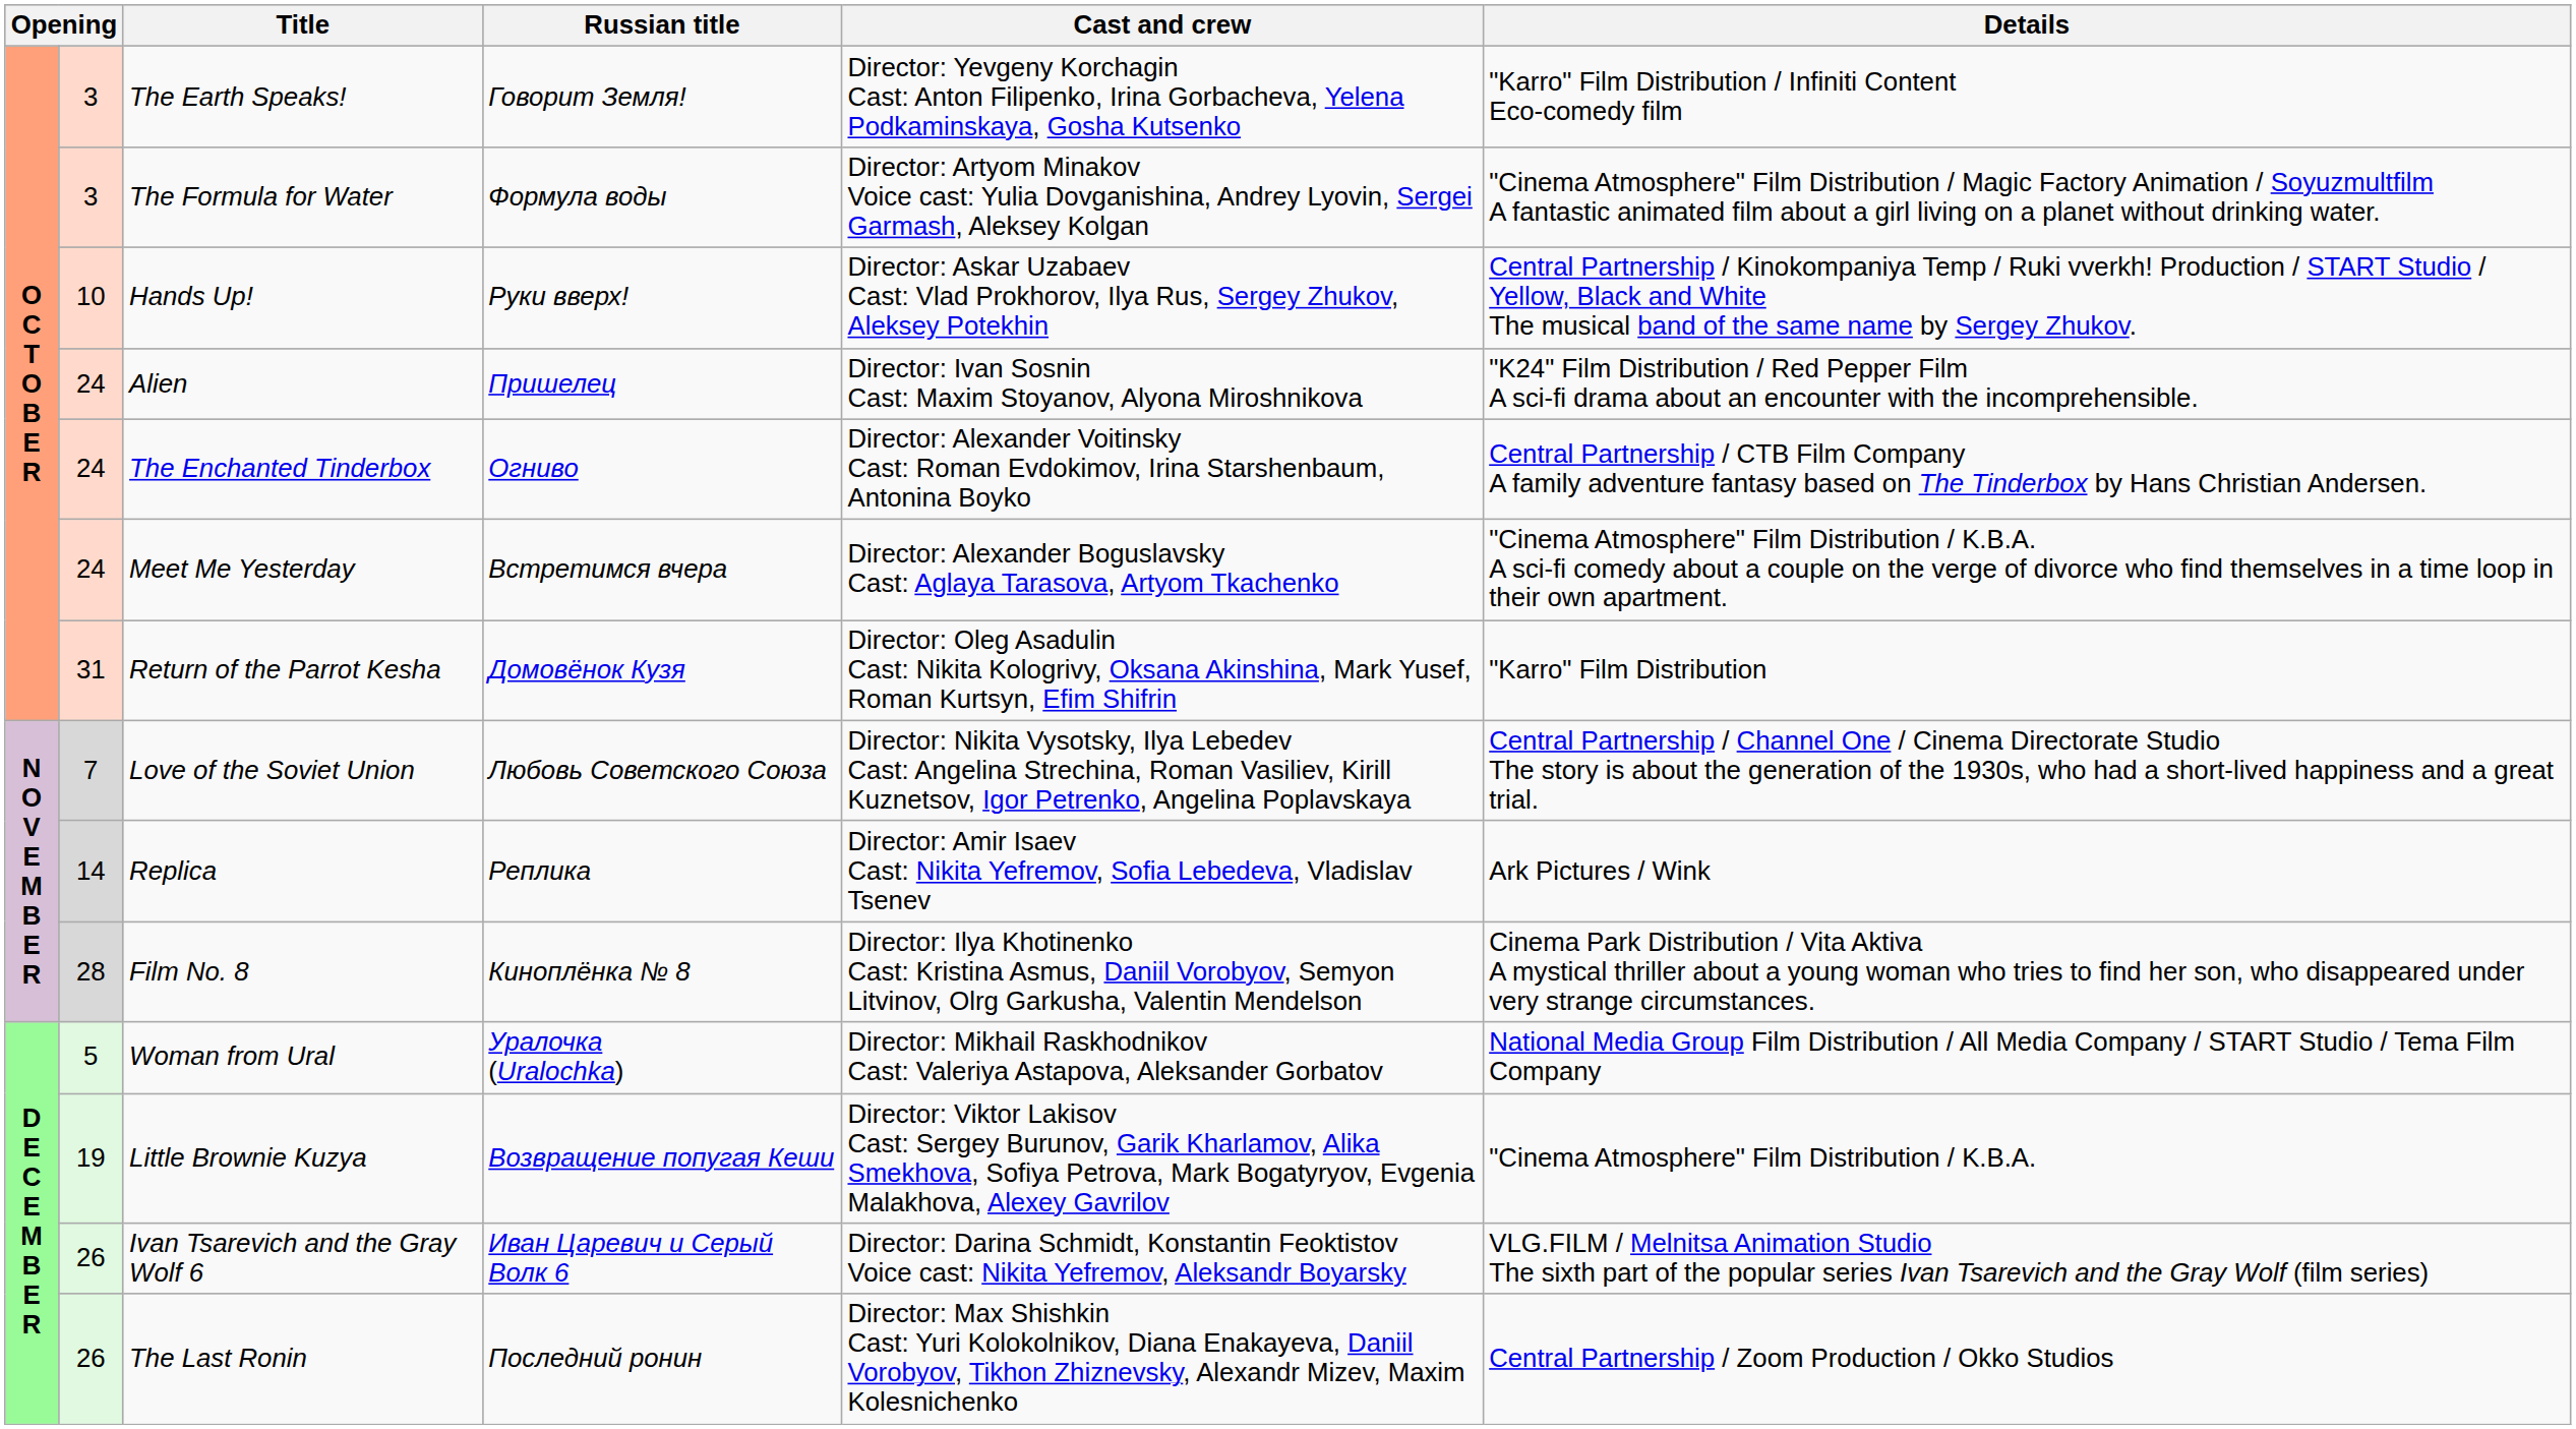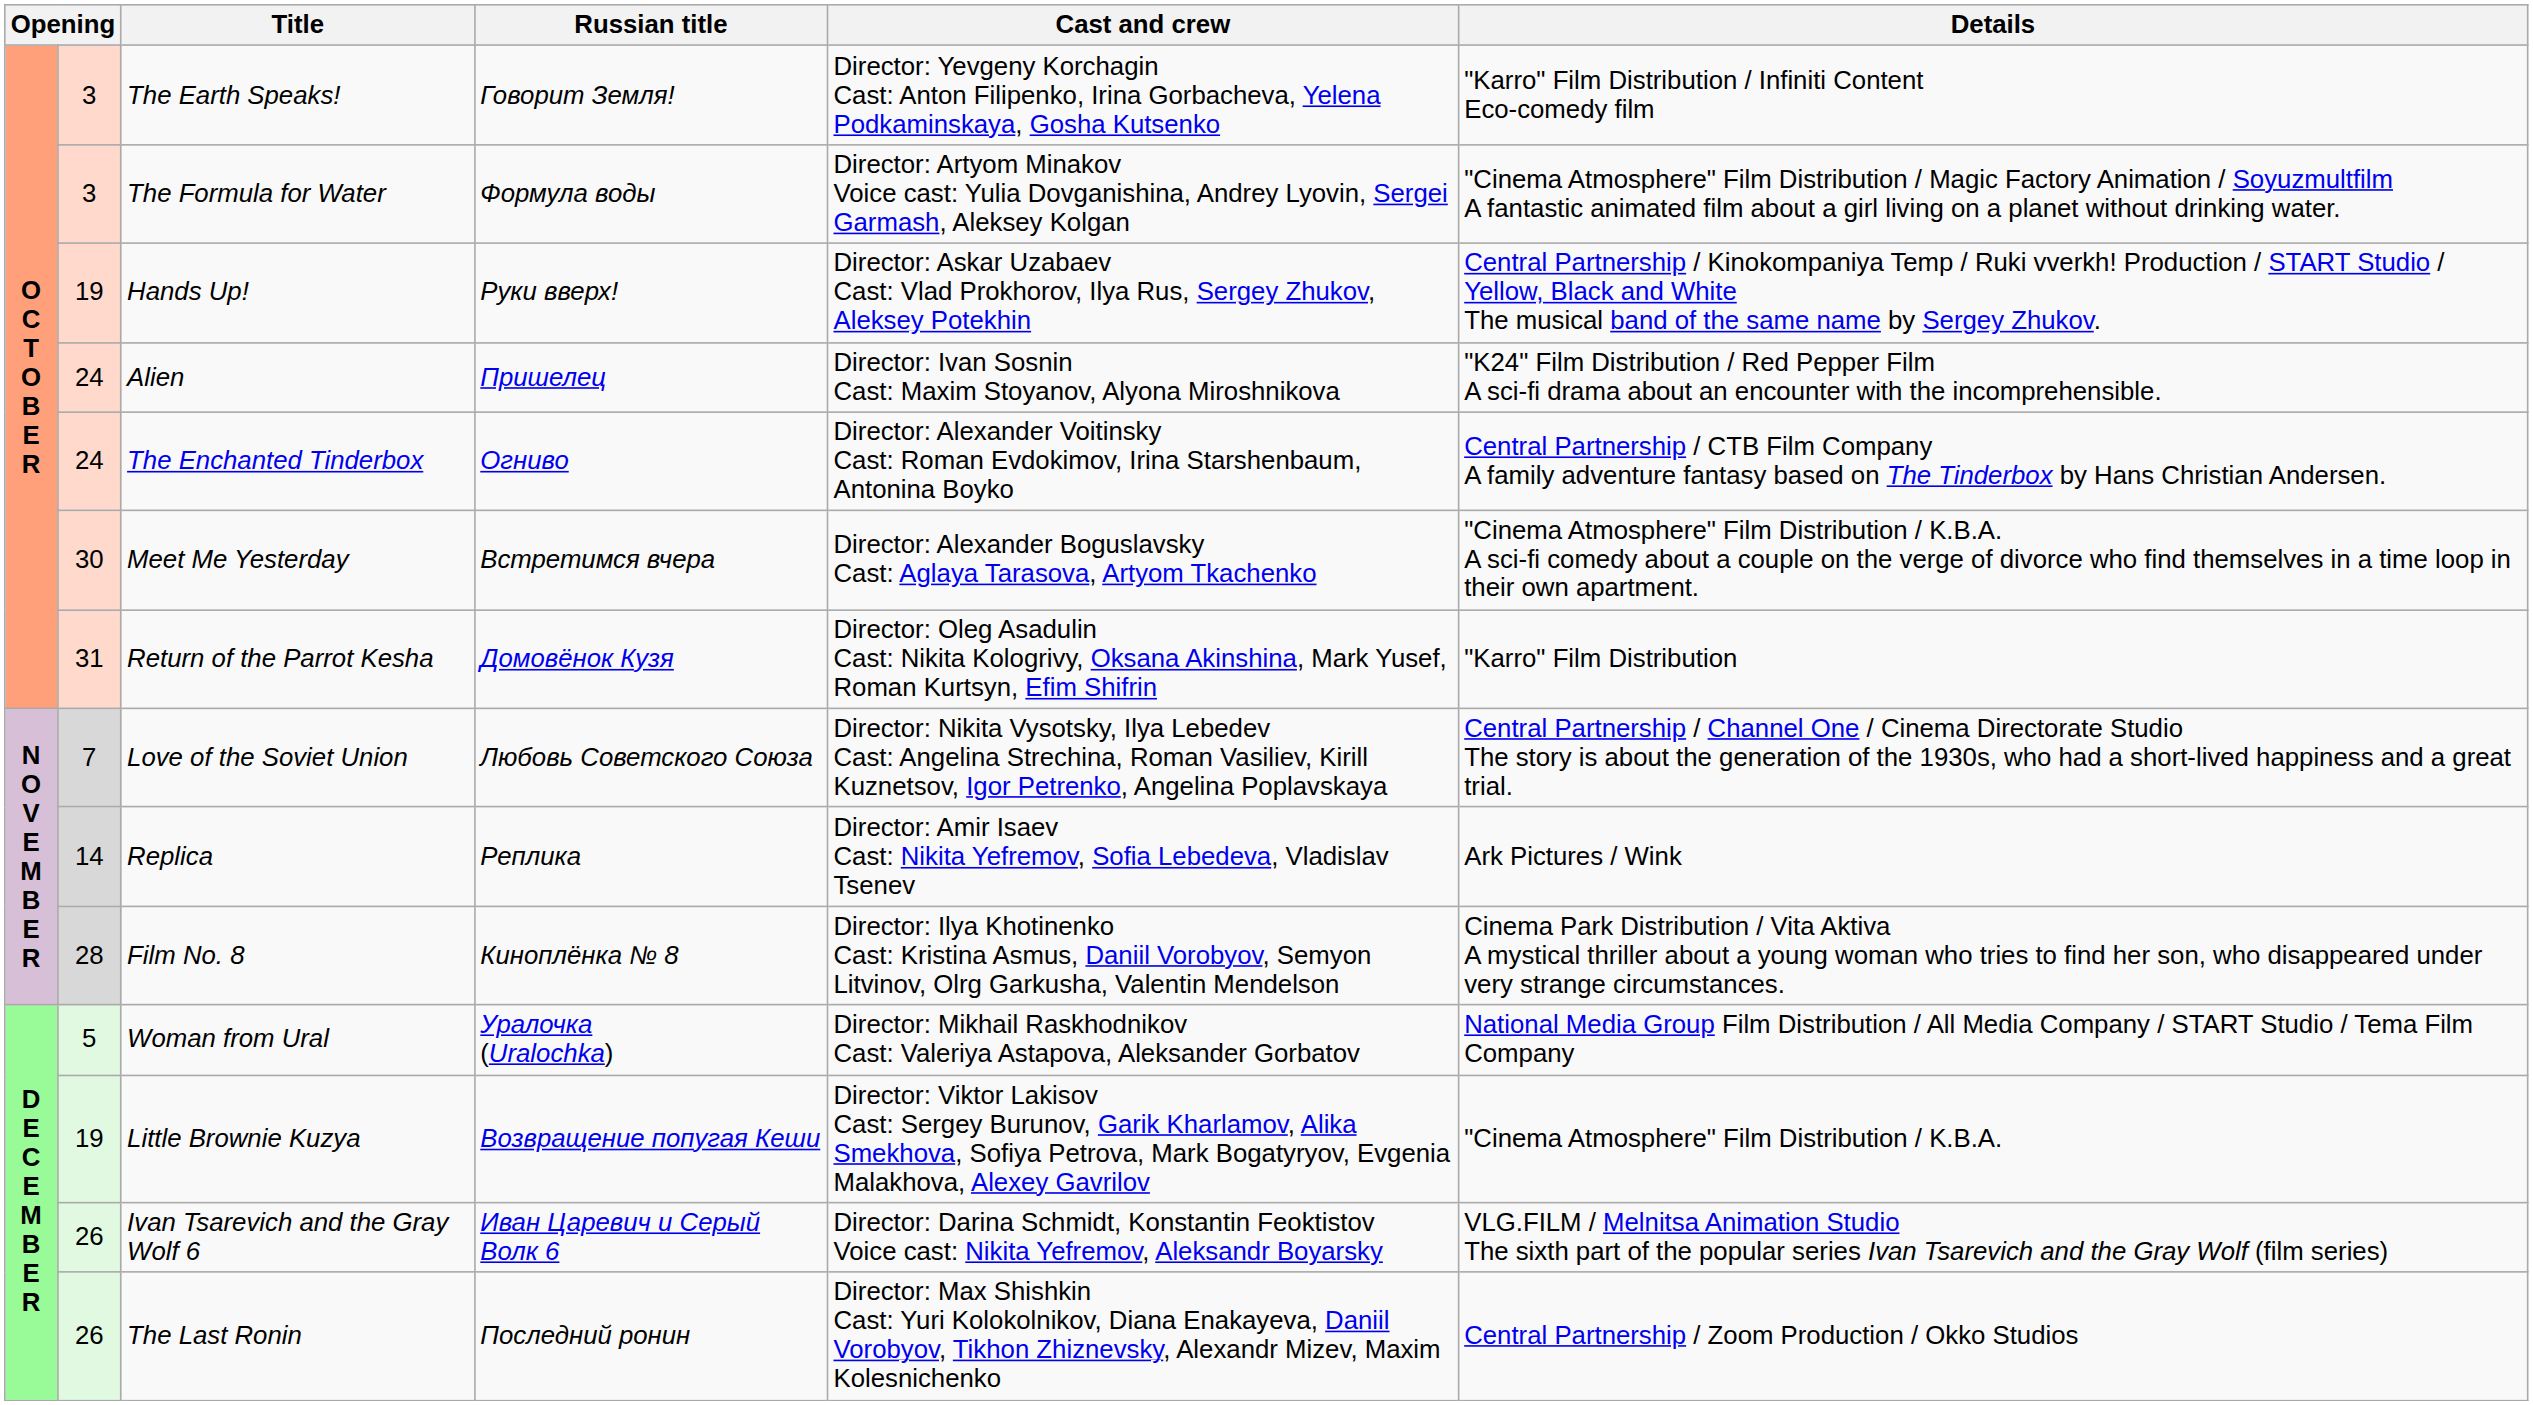Hands Up! | column 2: 10 -> 19
Meet Me Yesterday | column 2: 24 -> 30
